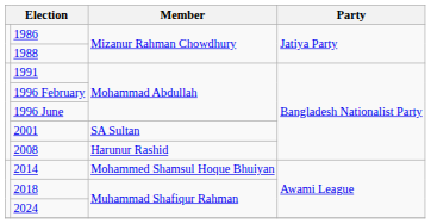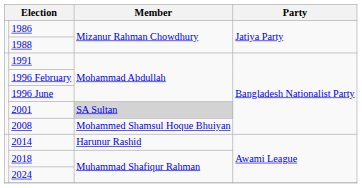2001 | Member: no background -> lightgrey background
2008 | Member: Harunur Rashid -> Mohammed Shamsul Hoque Bhuiyan
2014 | Member: Mohammed Shamsul Hoque Bhuiyan -> Harunur Rashid
